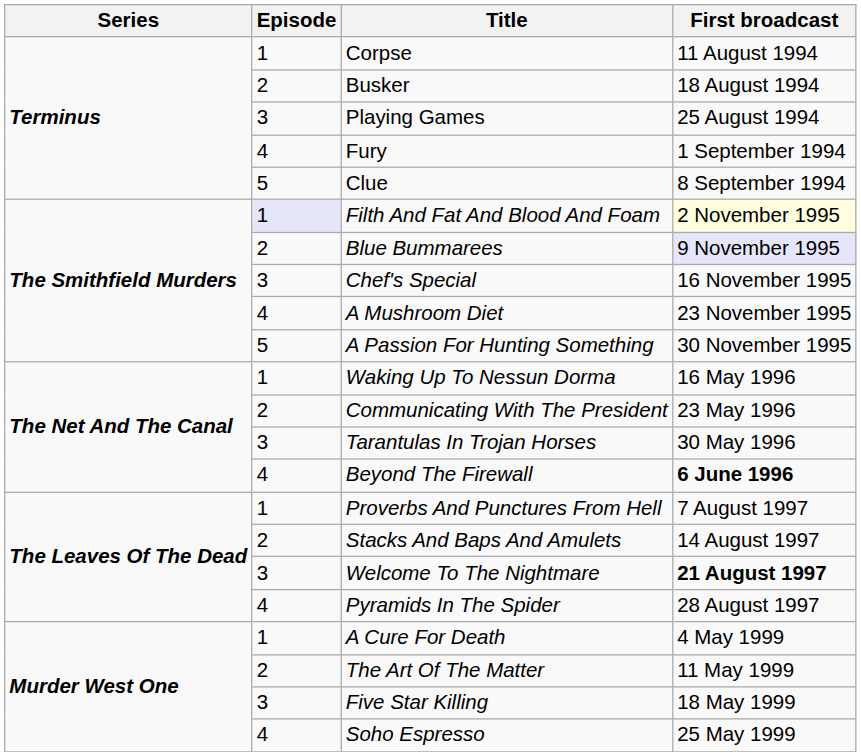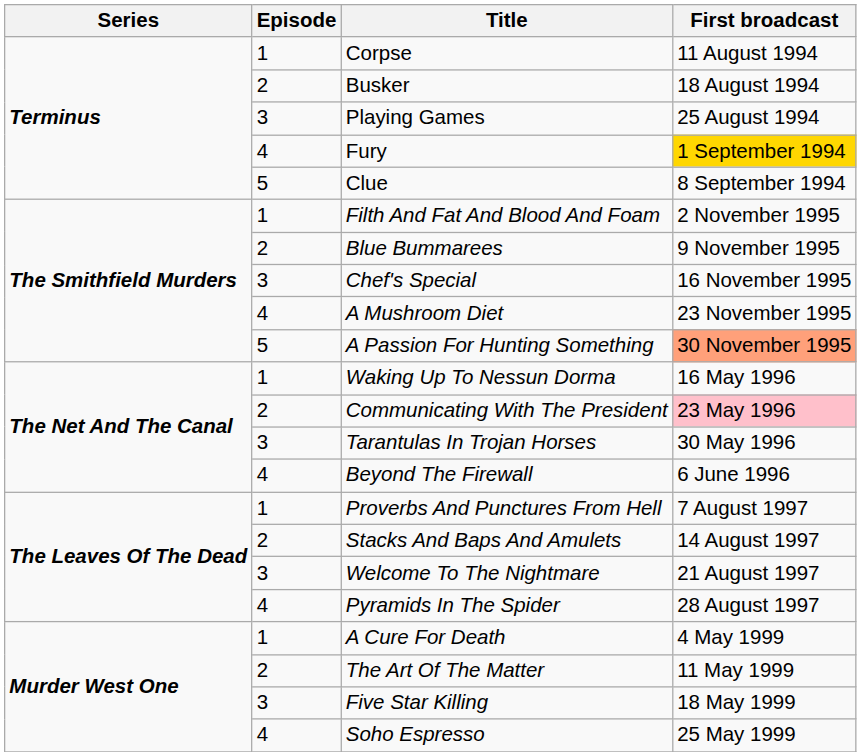Fury | First broadcast: no background -> gold background
Filth And Fat And Blood And Foam | Episode: lavender background -> no background
Filth And Fat And Blood And Foam | First broadcast: lightyellow background -> no background
Blue Bummarees | First broadcast: lavender background -> no background
A Passion For Hunting Something | First broadcast: no background -> lightsalmon background
Communicating With The President | First broadcast: no background -> pink background
Beyond The Firewall | First broadcast: bold -> normal
Welcome To The Nightmare | First broadcast: bold -> normal
